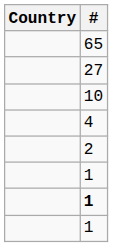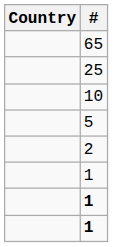row 3 | #: 27 -> 25
row 5 | #: 4 -> 5
row 9 | #: normal -> bold
